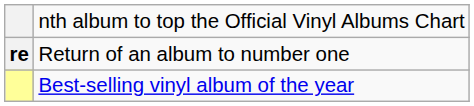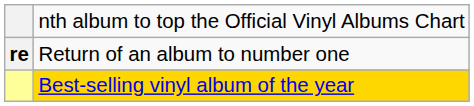row 3 | column 2: no background -> gold background
